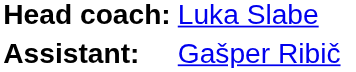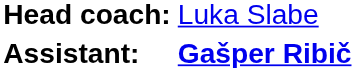Assistant: | column 2: normal -> bold
